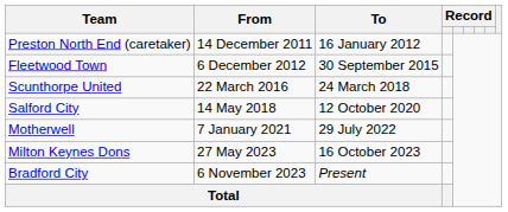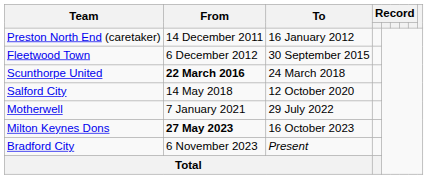Scunthorpe United | From: normal -> bold
Milton Keynes Dons | From: normal -> bold
